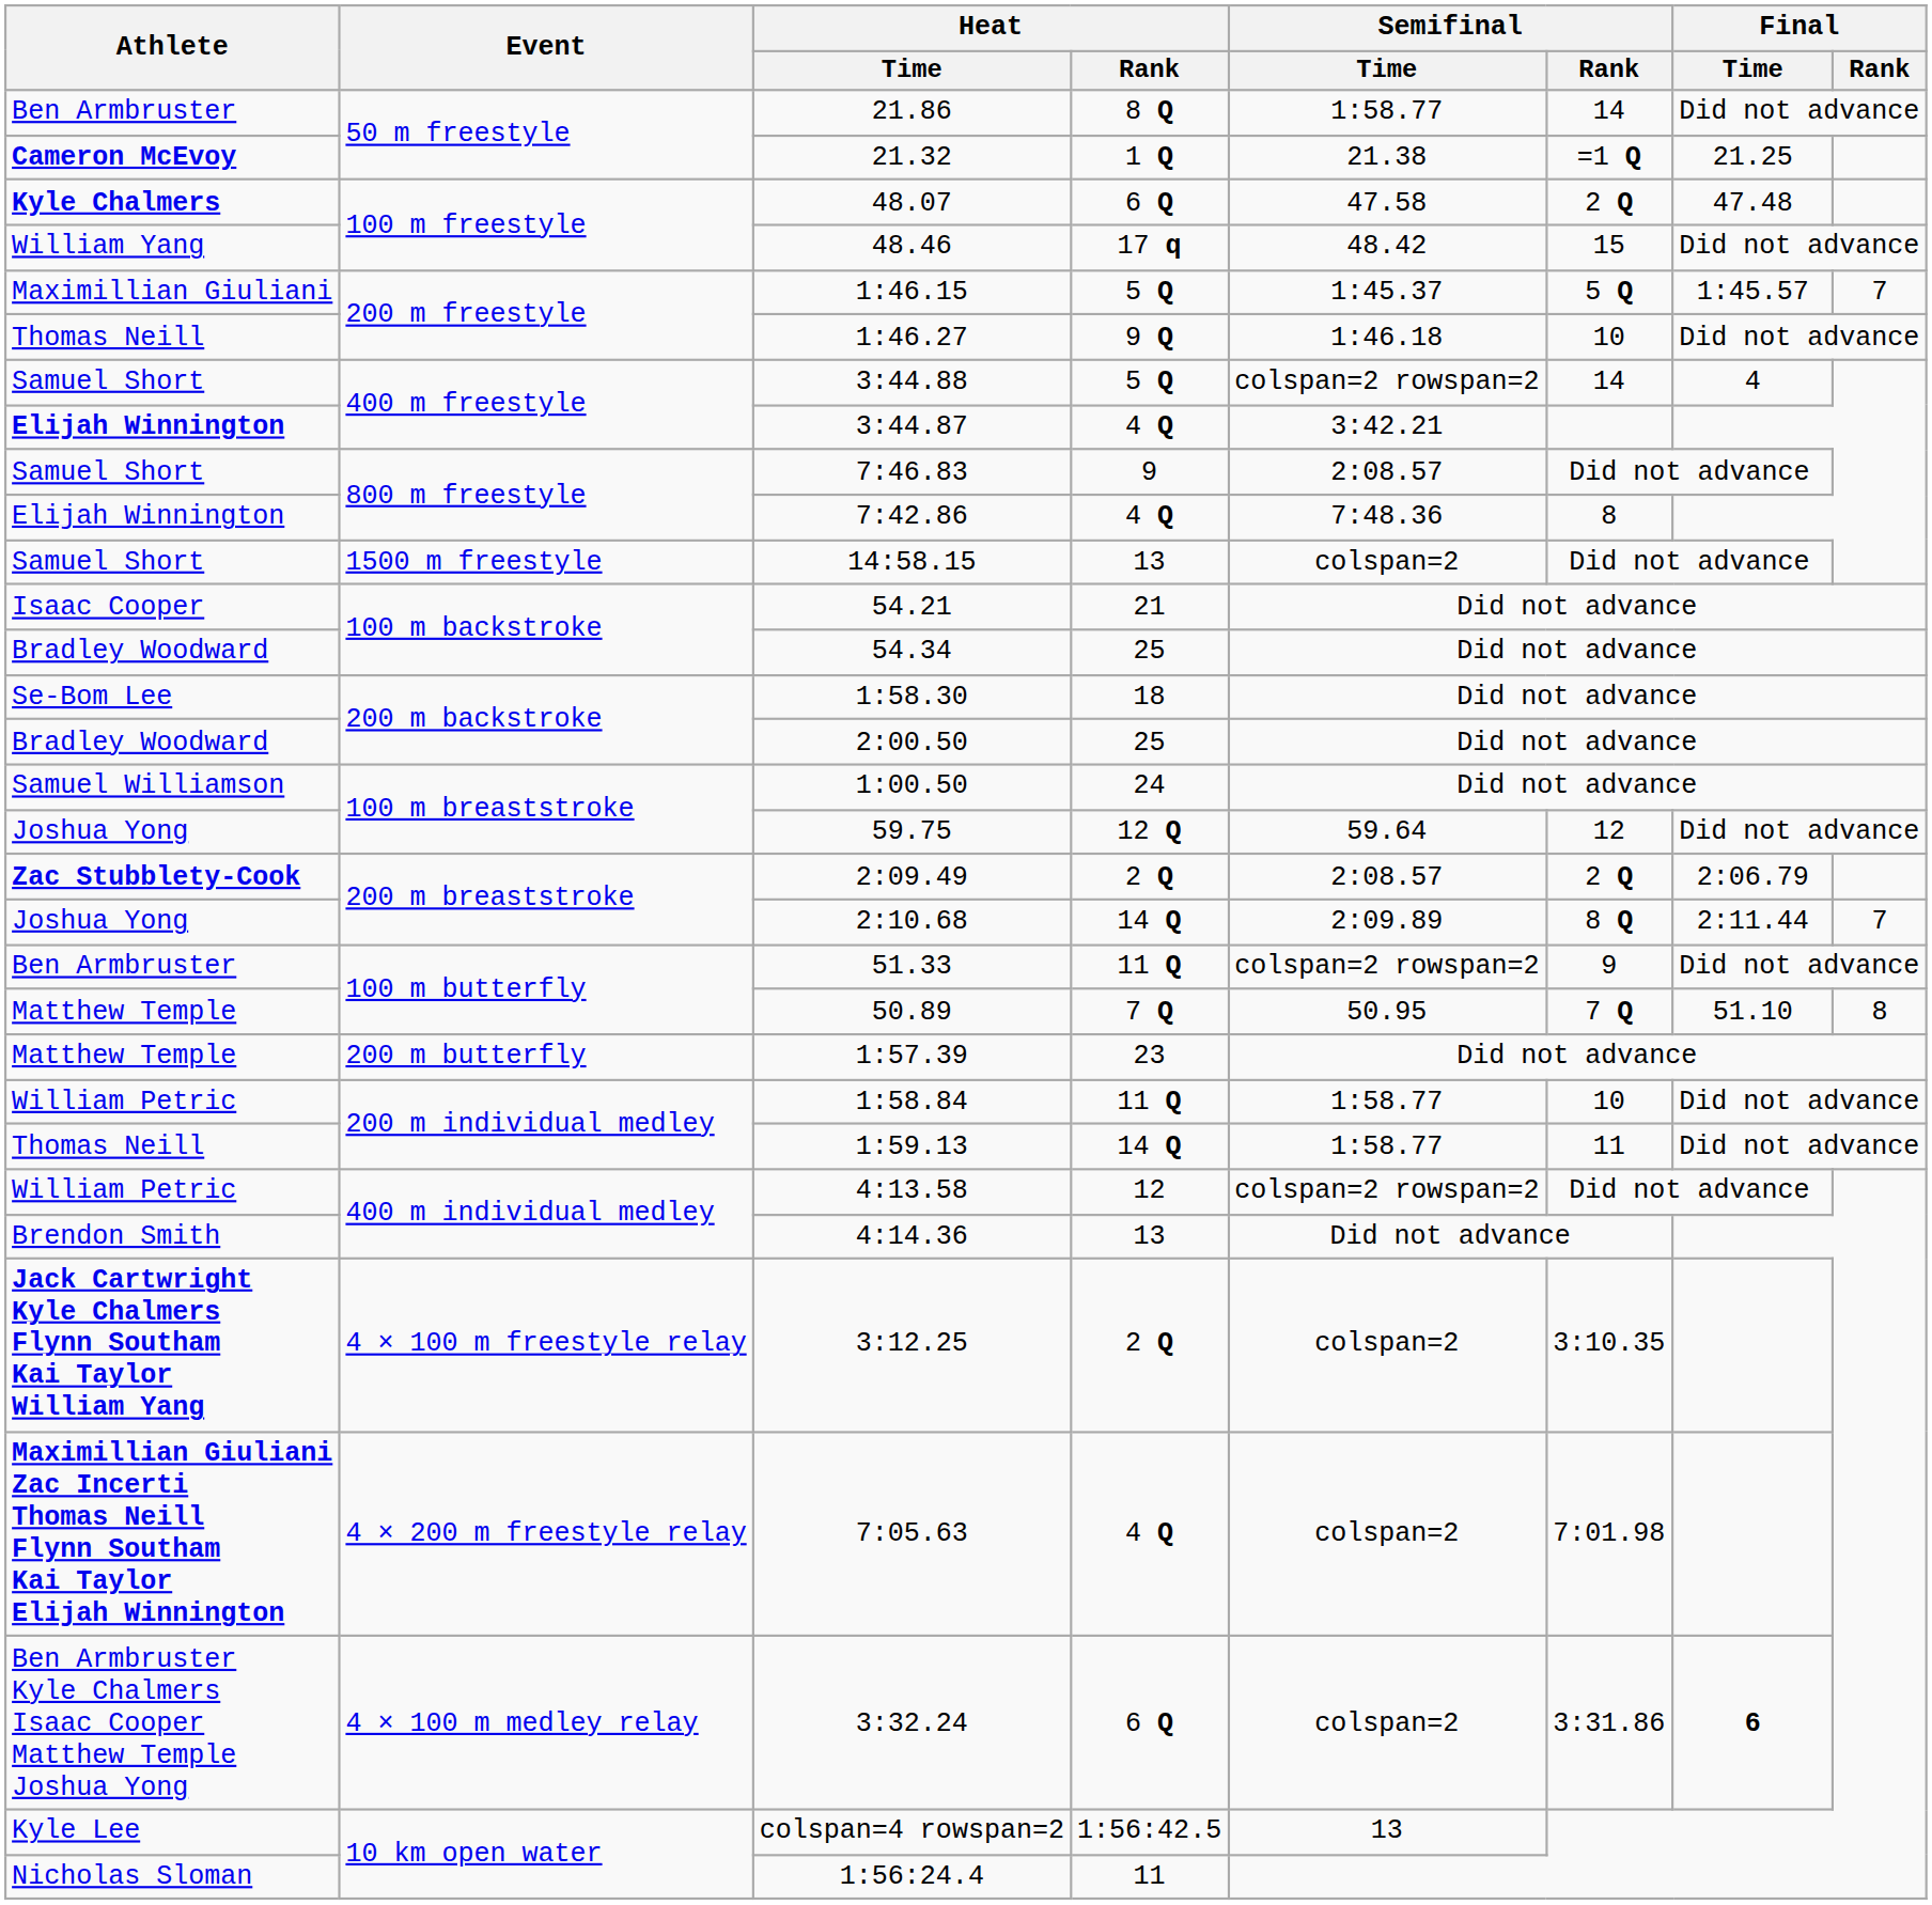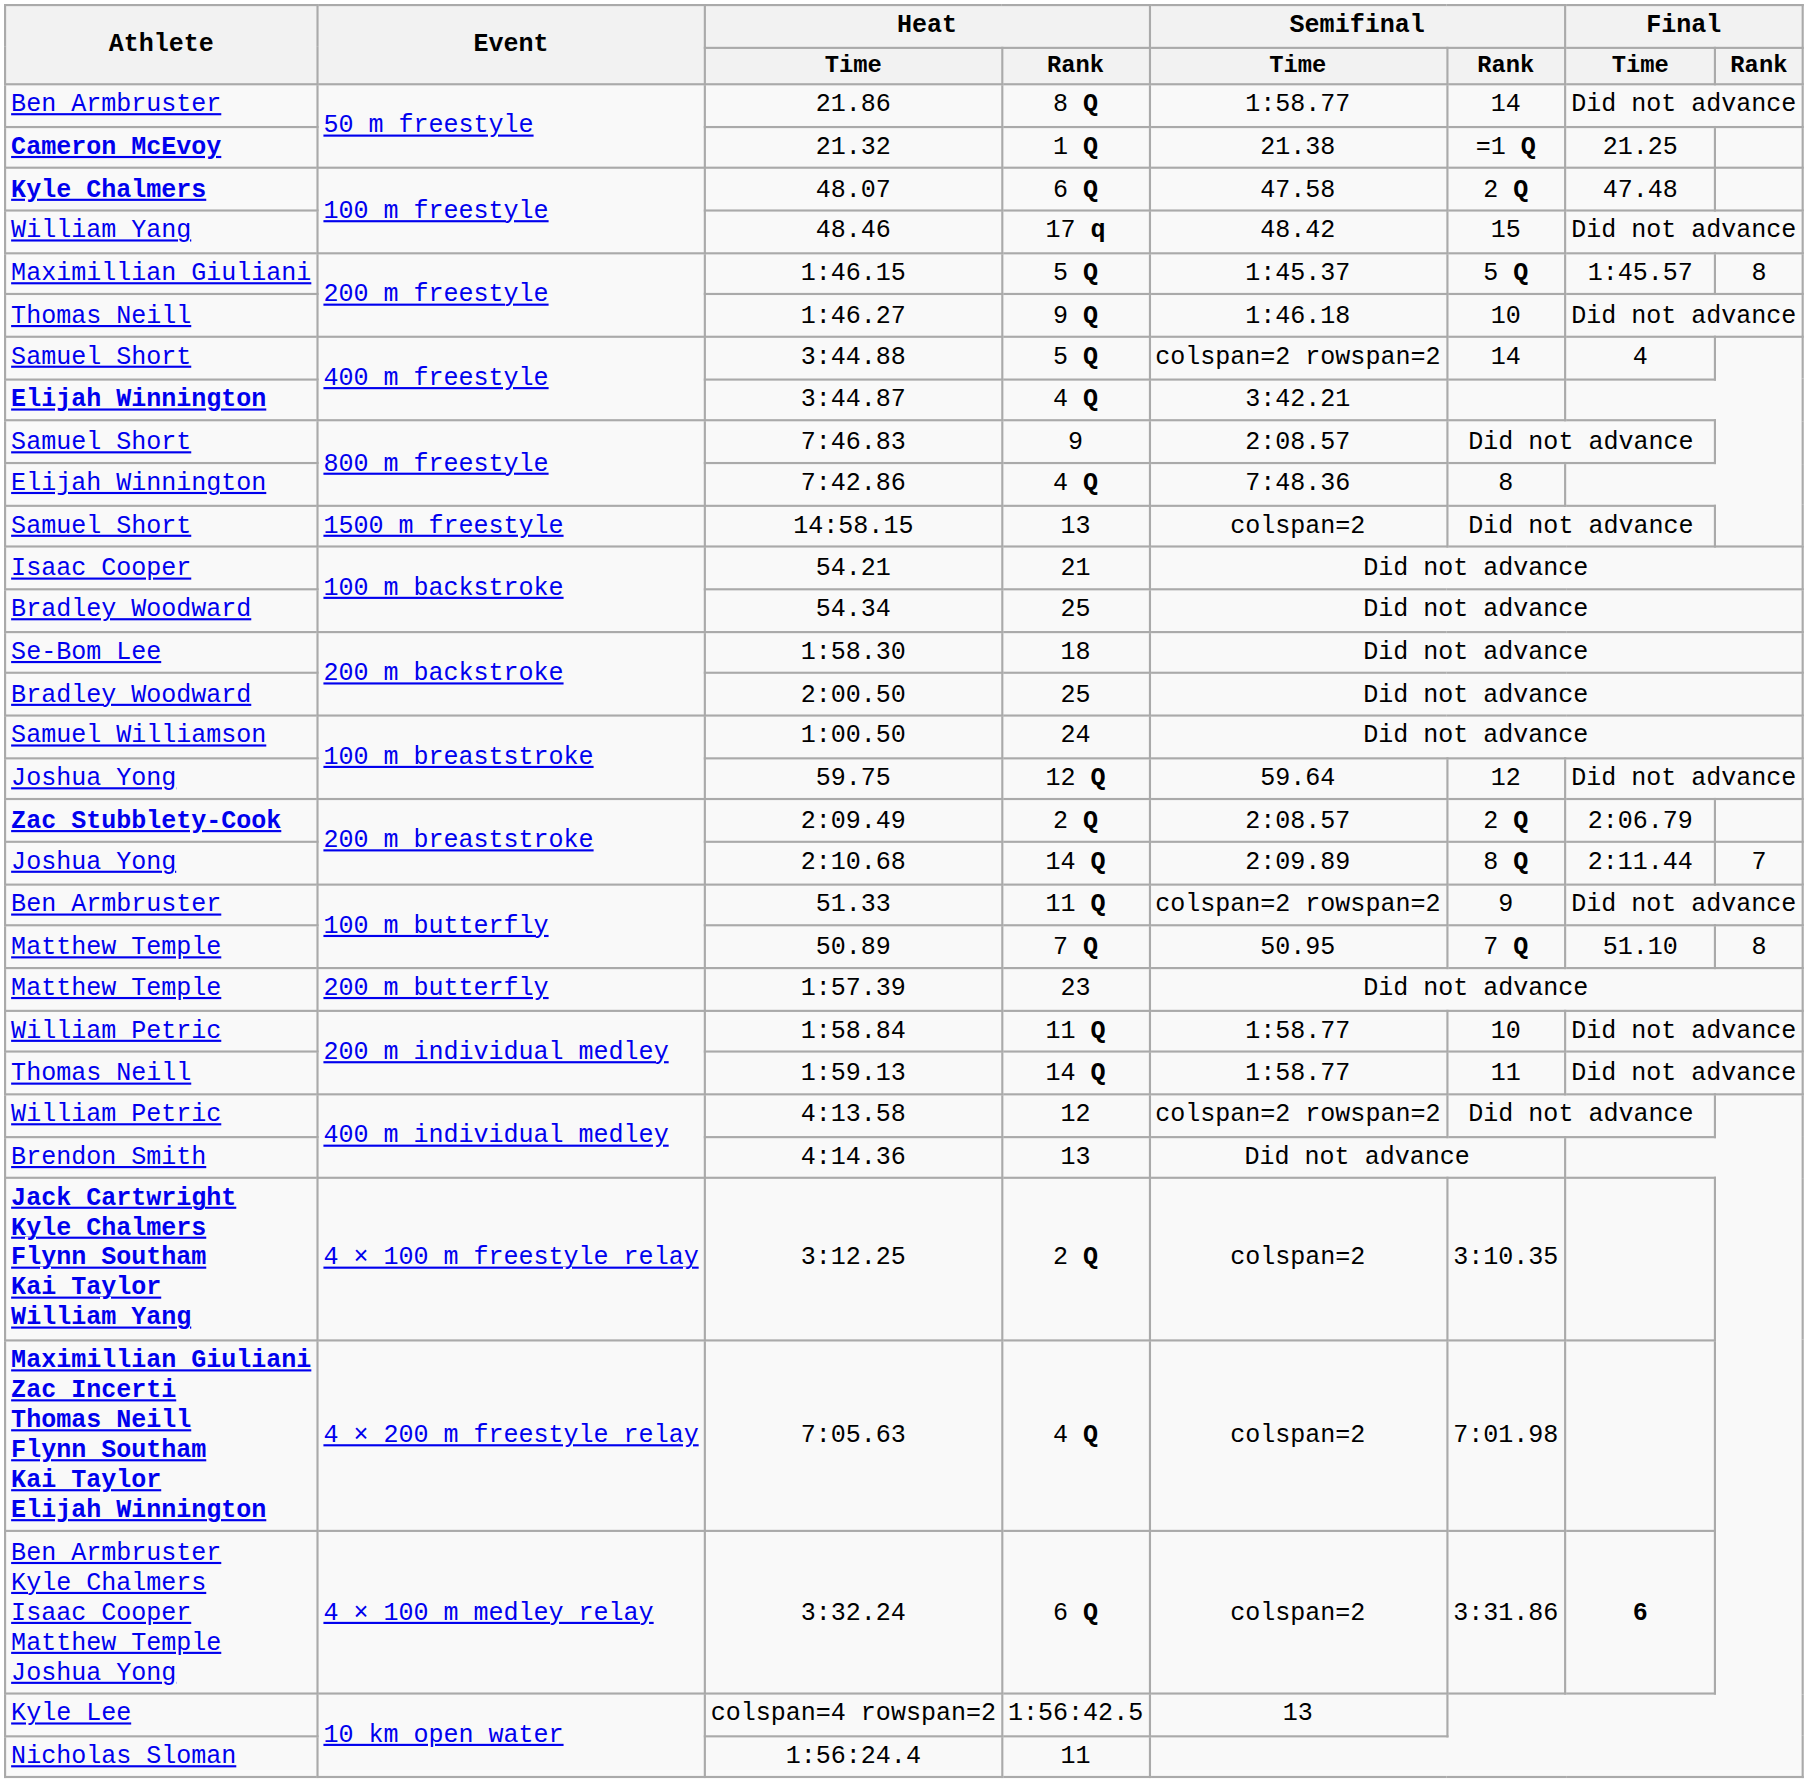1:46.15 | Final / Rank: 7 -> 8
